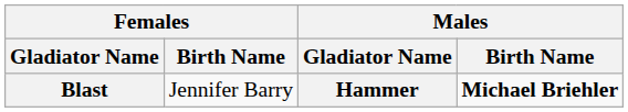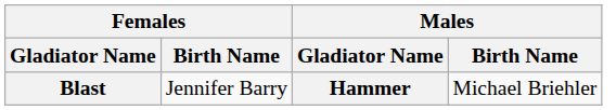Blast | Males / Birth Name: bold -> normal
